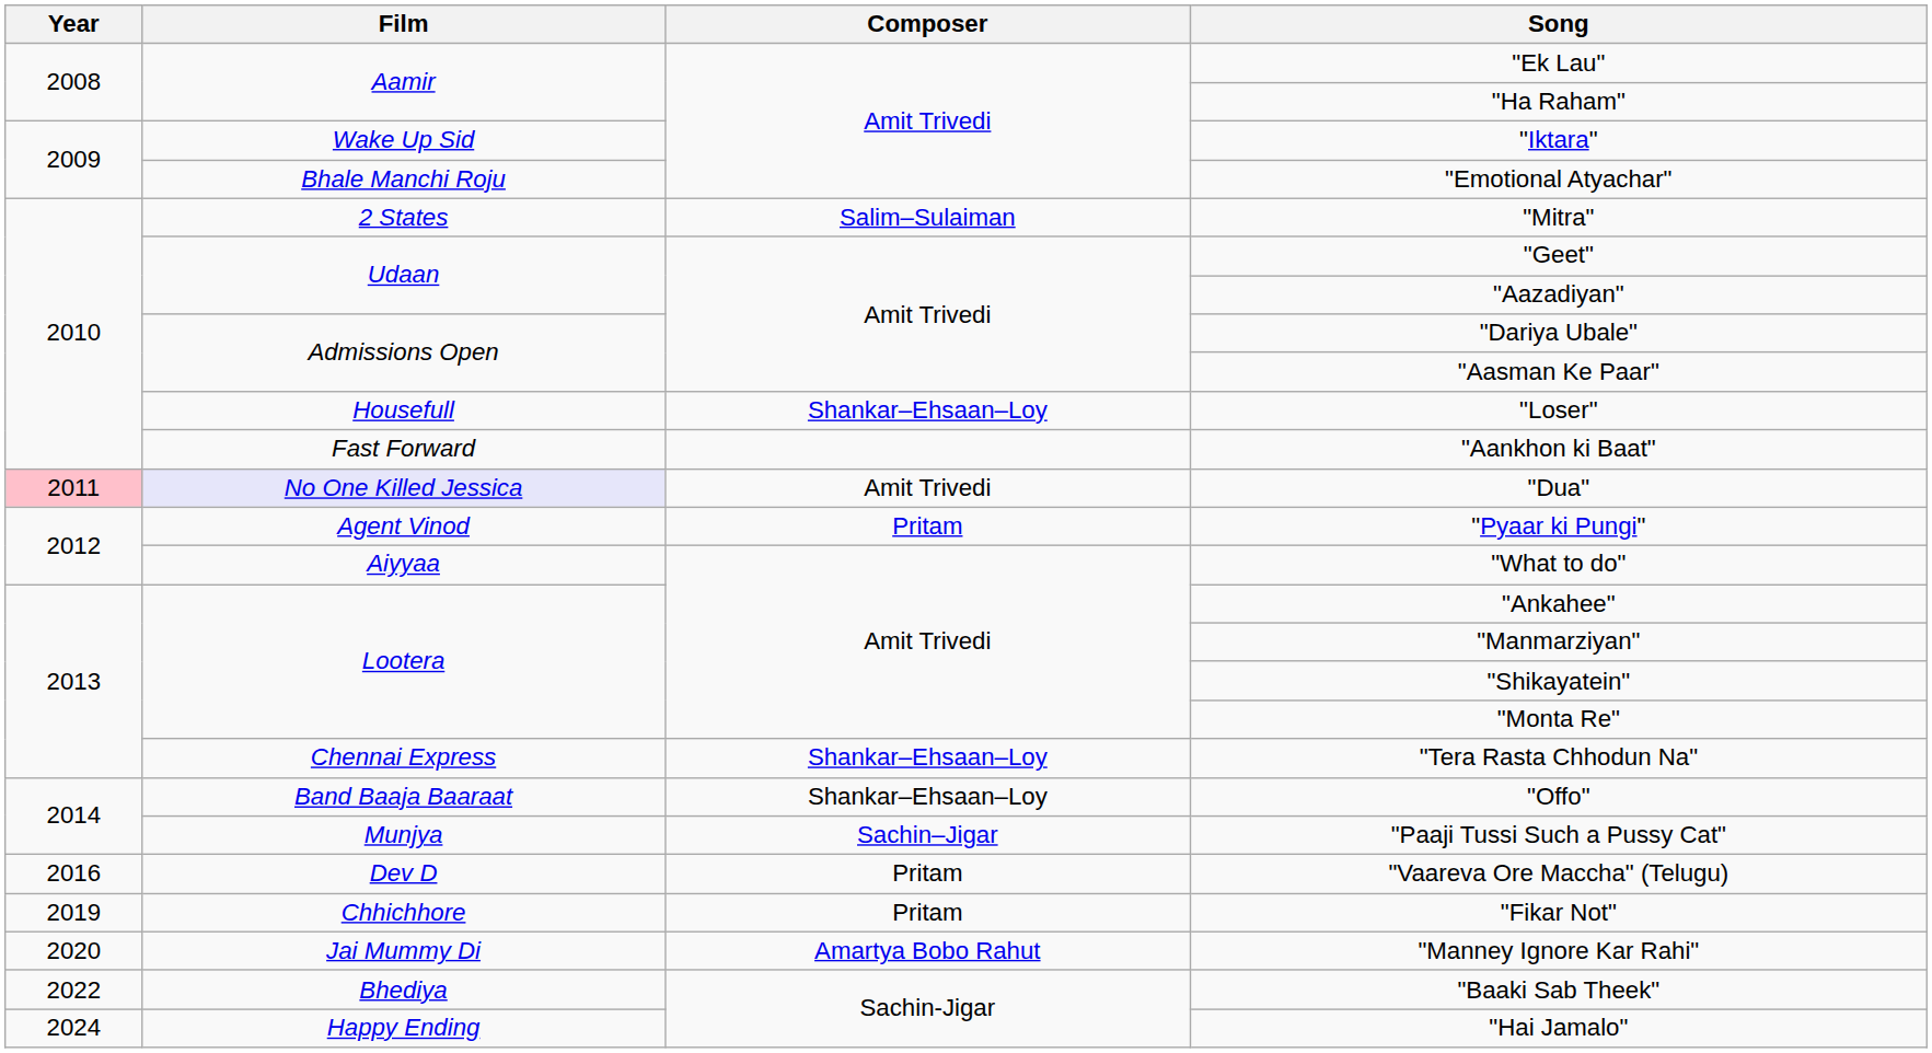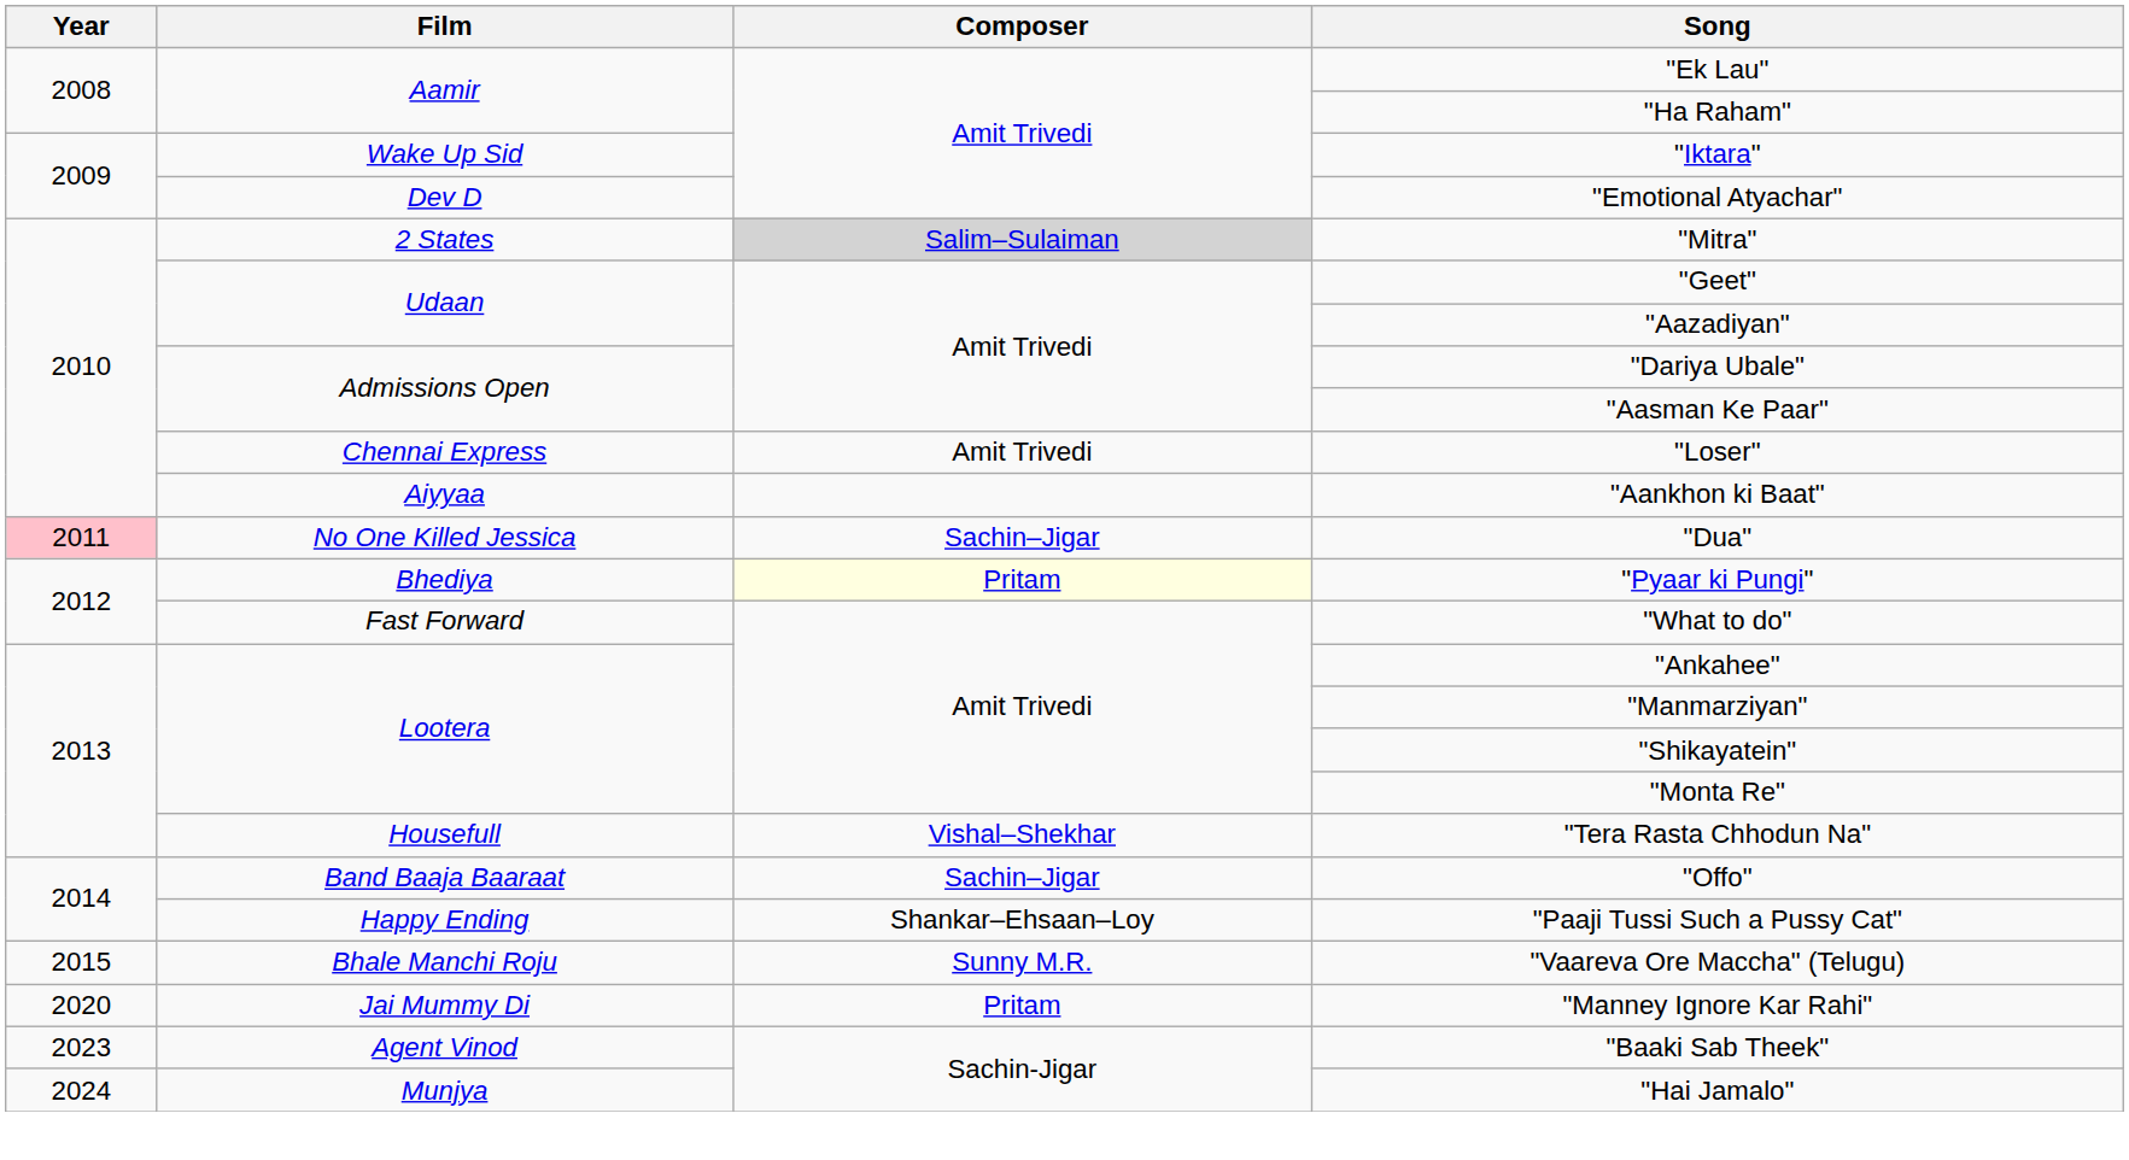"Emotional Atyachar" | Film: Bhale Manchi Roju -> Dev D
"Mitra" | Composer: no background -> lightgrey background
"Loser" | Film: Housefull -> Chennai Express
"Loser" | Composer: Shankar–Ehsaan–Loy -> Amit Trivedi
"Aankhon ki Baat" | Film: Fast Forward -> Aiyyaa
"Dua" | Film: lavender background -> no background
"Dua" | Composer: Amit Trivedi -> Sachin–Jigar
"Pyaar ki Pungi" | Film: Agent Vinod -> Bhediya
"Pyaar ki Pungi" | Composer: no background -> lightyellow background
"What to do" | Film: Aiyyaa -> Fast Forward
"Tera Rasta Chhodun Na" | Film: Chennai Express -> Housefull
"Tera Rasta Chhodun Na" | Composer: Shankar–Ehsaan–Loy -> Vishal–Shekhar
"Offo" | Composer: Shankar–Ehsaan–Loy -> Sachin–Jigar
"Paaji Tussi Such a Pussy Cat" | Film: Munjya -> Happy Ending
"Paaji Tussi Such a Pussy Cat" | Composer: Sachin–Jigar -> Shankar–Ehsaan–Loy
"Vaareva Ore Maccha" (Telugu) | Year: 2016 -> 2015
"Vaareva Ore Maccha" (Telugu) | Film: Dev D -> Bhale Manchi Roju
"Vaareva Ore Maccha" (Telugu) | Composer: Pritam -> Sunny M.R.
- row: 2019 | Chhichhore | Pritam | "Fikar Not"
"Manney Ignore Kar Rahi" | Composer: Amartya Bobo Rahut -> Pritam
"Baaki Sab Theek" | Year: 2022 -> 2023
"Baaki Sab Theek" | Film: Bhediya -> Agent Vinod
"Hai Jamalo" | Film: Happy Ending -> Munjya
